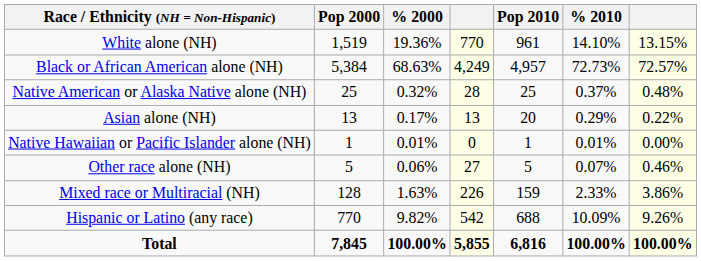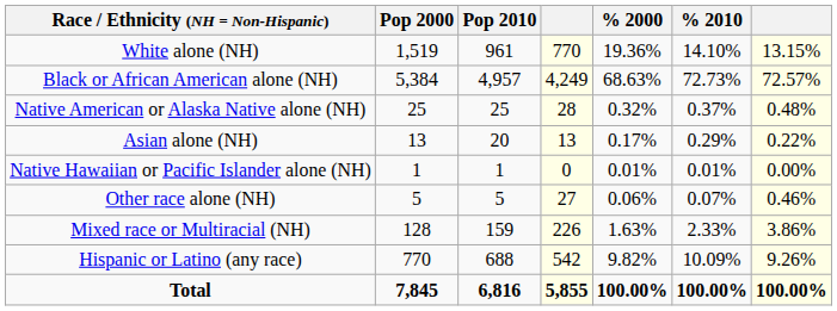columns swapped: Pop 2010 <-> % 2000
